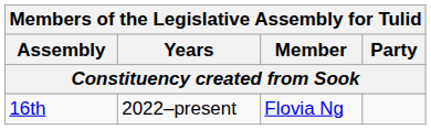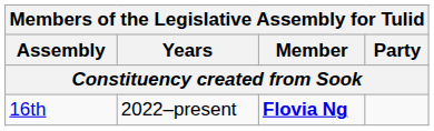16th | Member: normal -> bold
